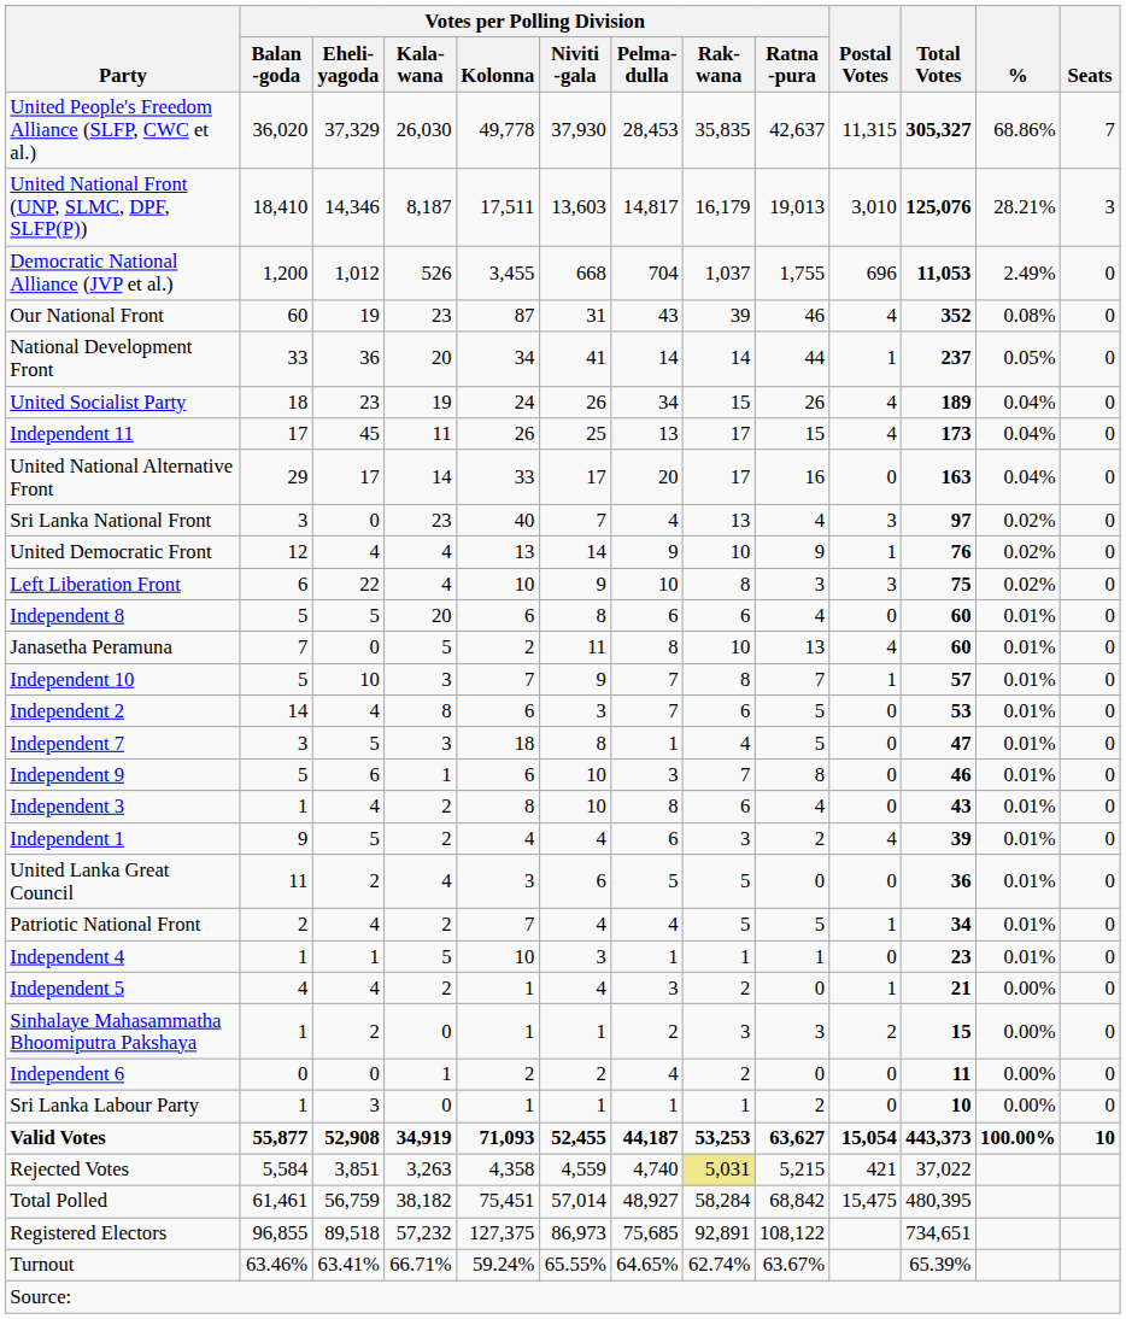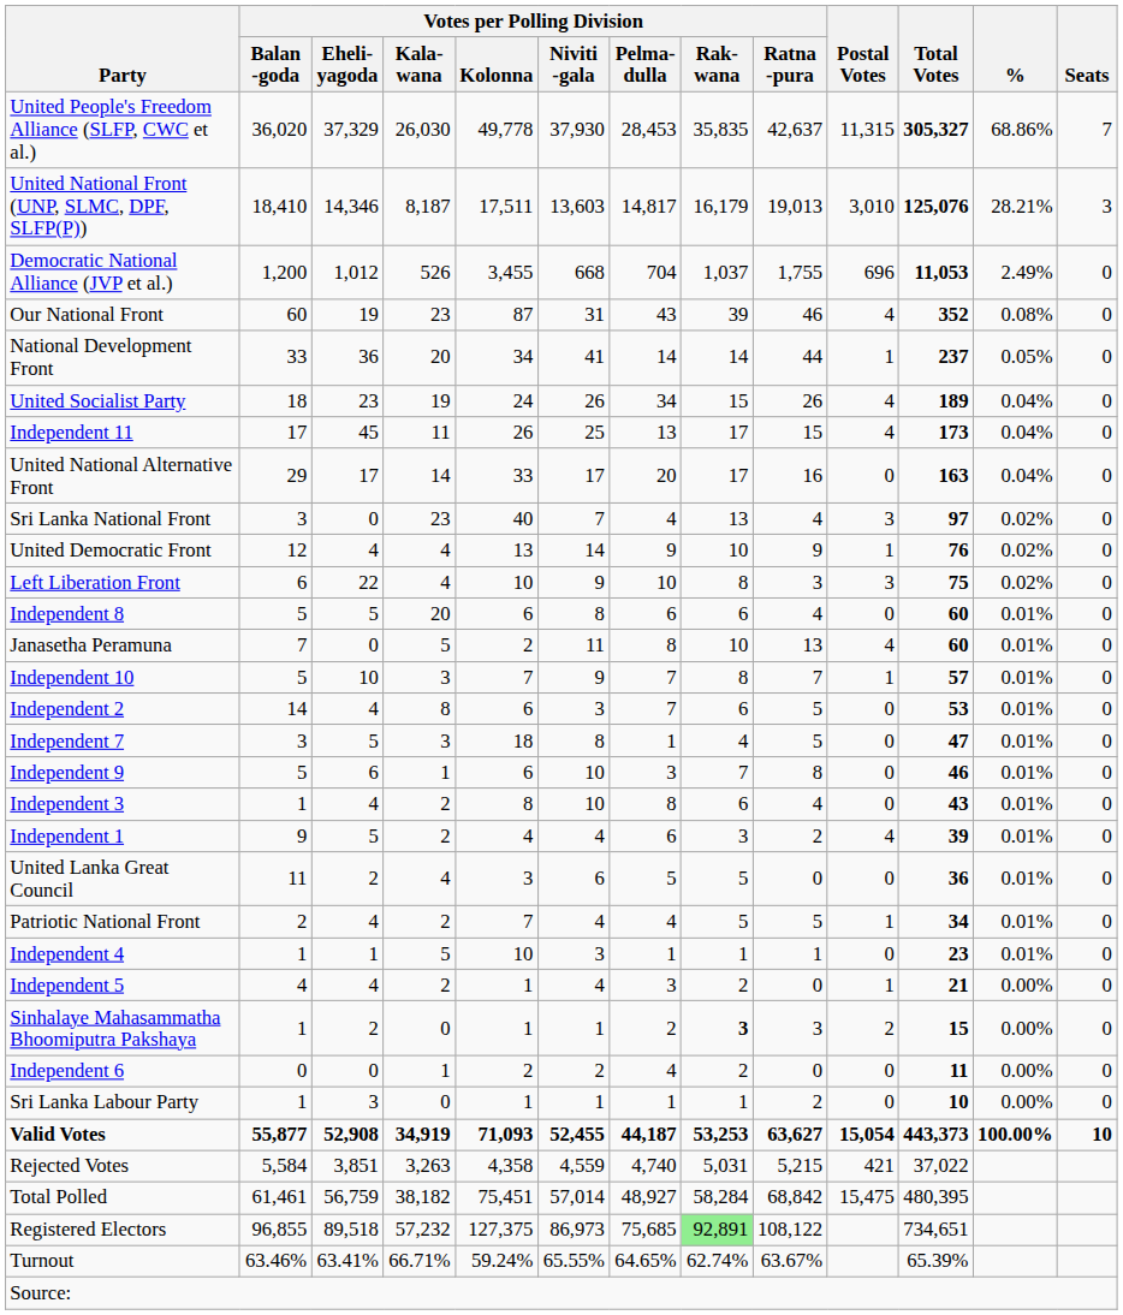Sinhalaye Mahasammatha Bhoomiputra Pakshaya | Votes per Polling Division / Rak- wana: normal -> bold
Rejected Votes | Votes per Polling Division / Rak- wana: khaki background -> no background
Registered Electors | Votes per Polling Division / Rak- wana: no background -> lightgreen background
